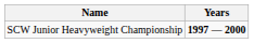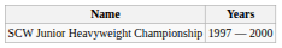SCW Junior Heavyweight Championship | Years: bold -> normal
